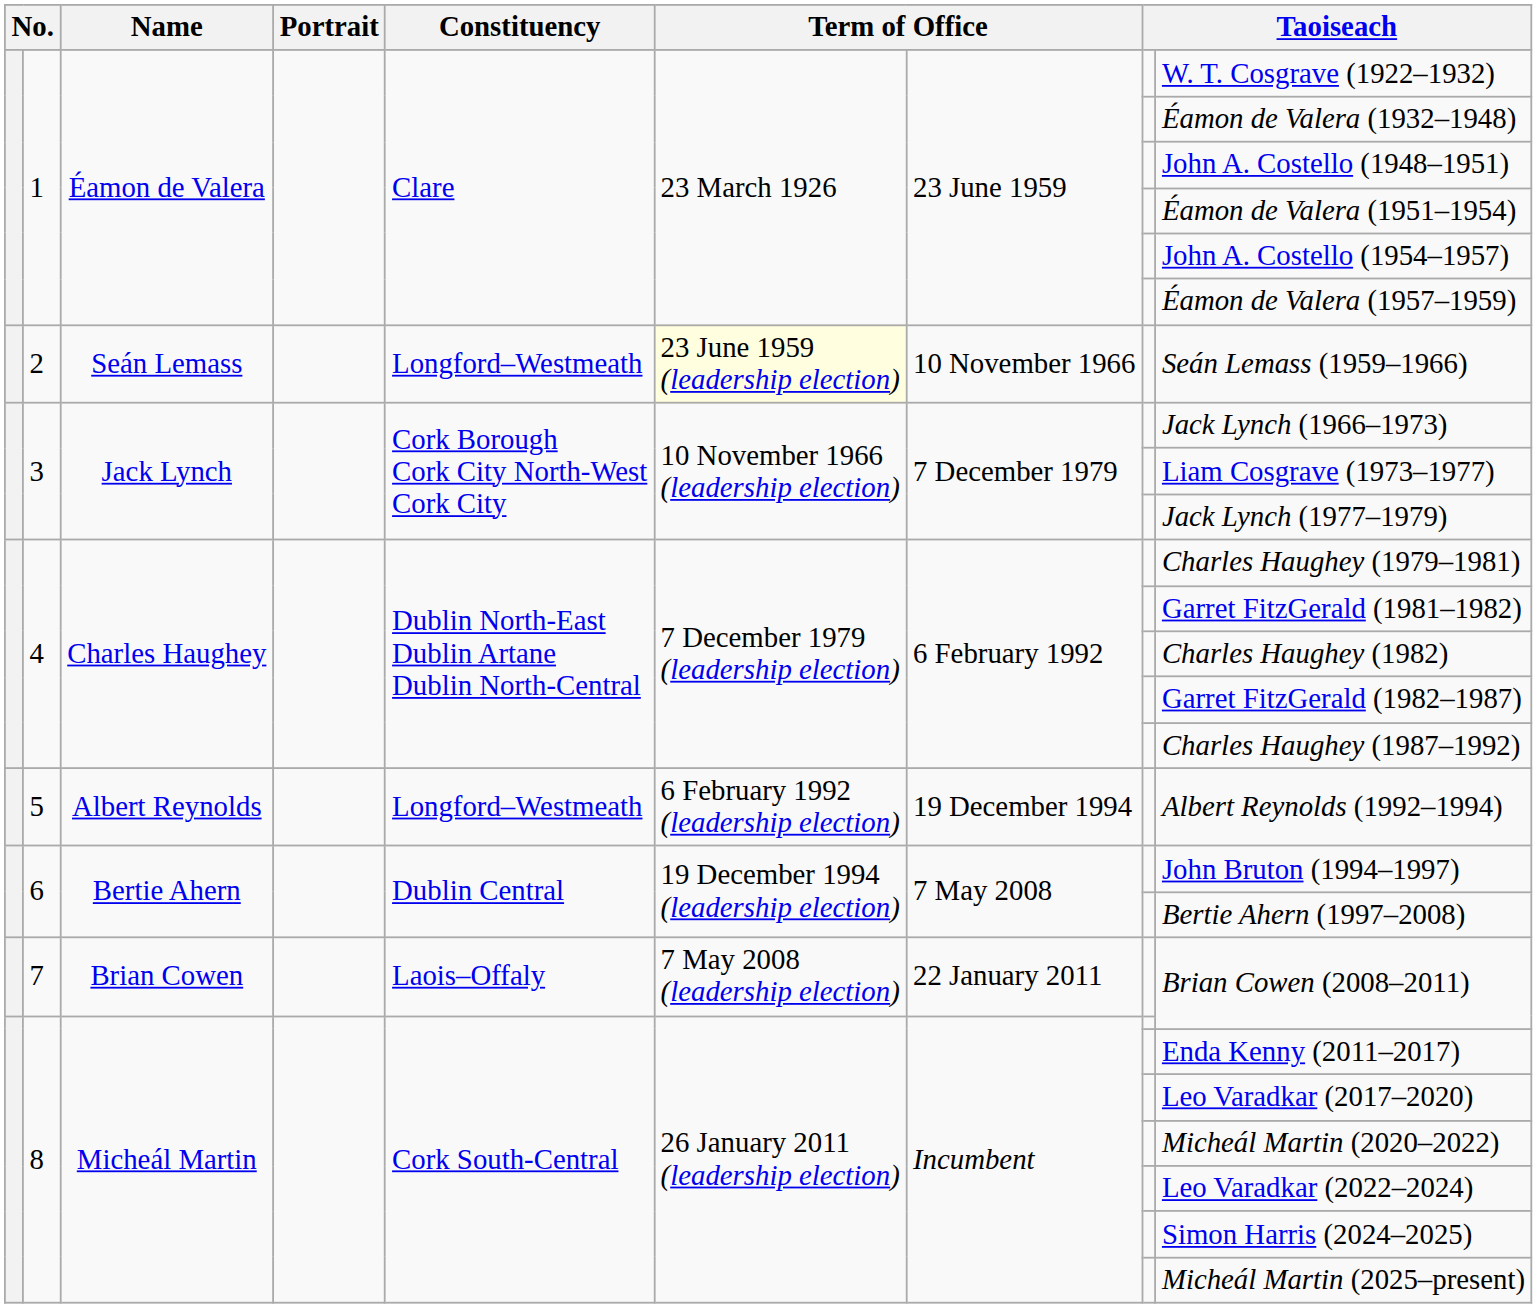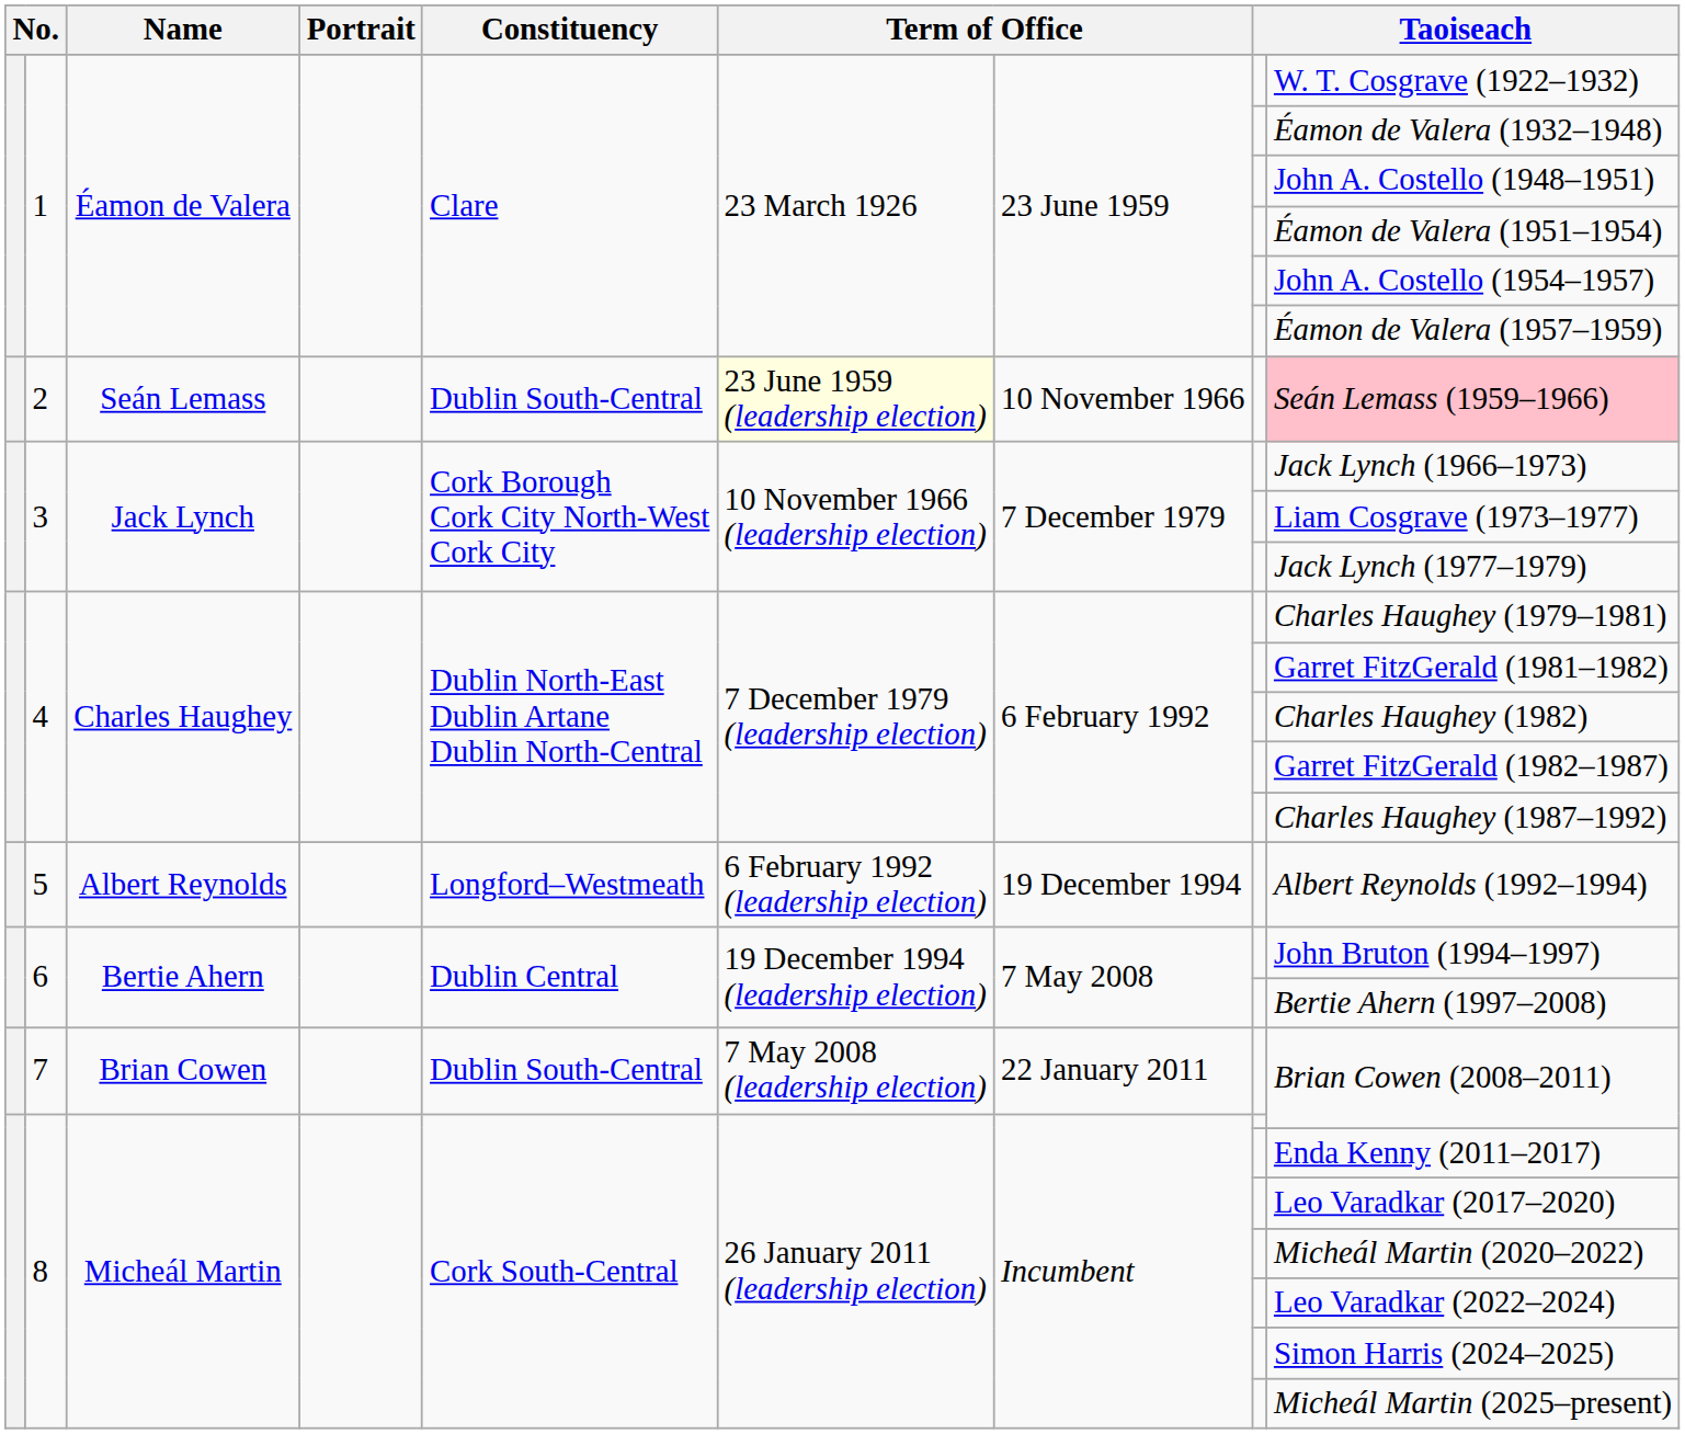2 | Constituency: Longford–Westmeath -> Dublin South-Central
2 | column 9: no background -> pink background
7 | Constituency: Laois–Offaly -> Dublin South-Central
